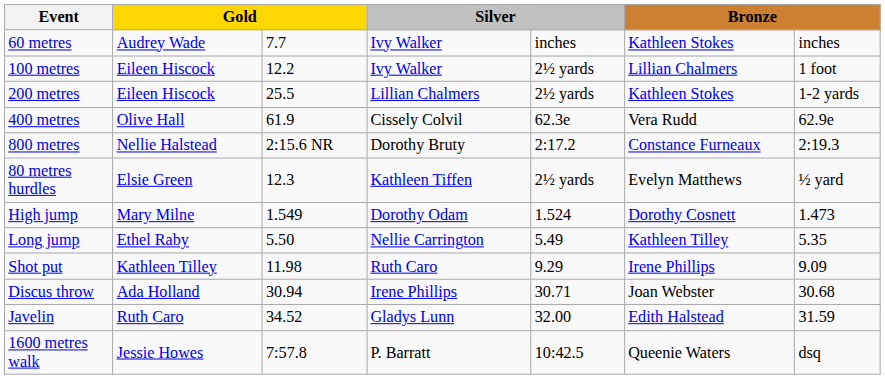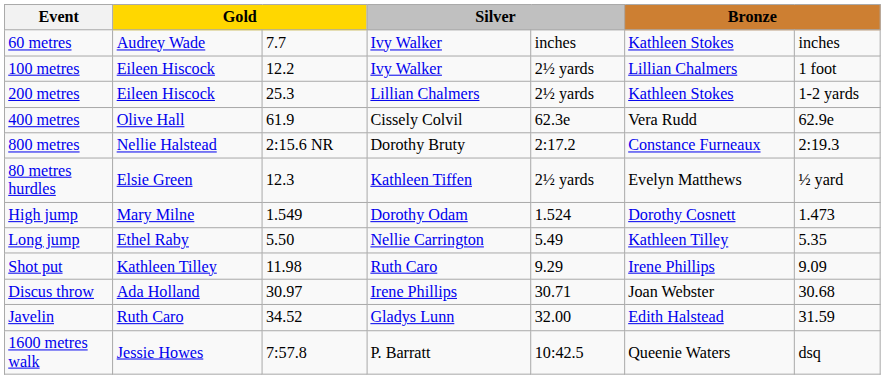200 metres | column 3: 25.5 -> 25.3
Discus throw | column 3: 30.94 -> 30.97
